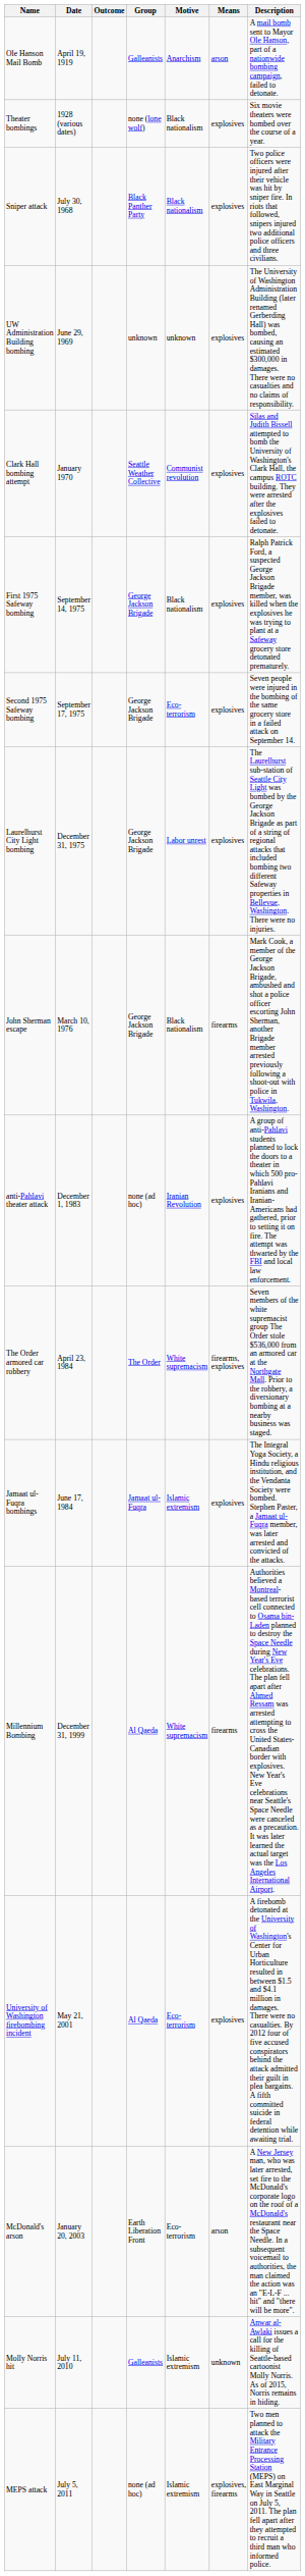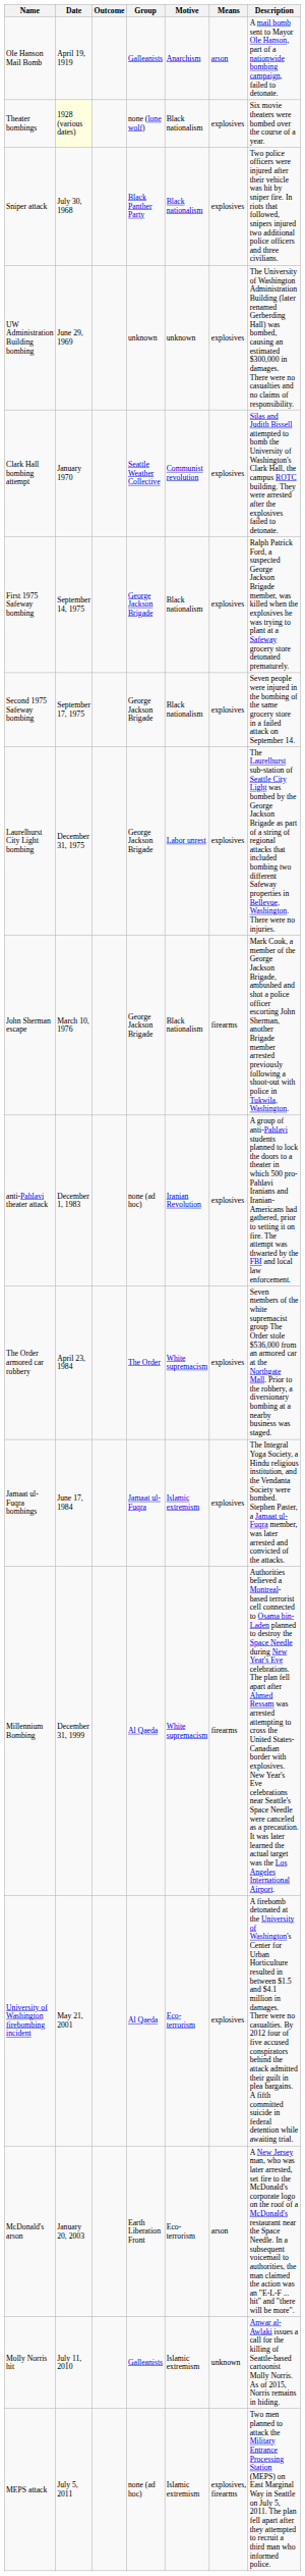Theater bombings | Date: no background -> lightyellow background
Second 1975 Safeway bombing | Motive: Eco-terrorism -> Black nationalism
The Order armored car robbery | Means: firearms, explosives -> explosives
